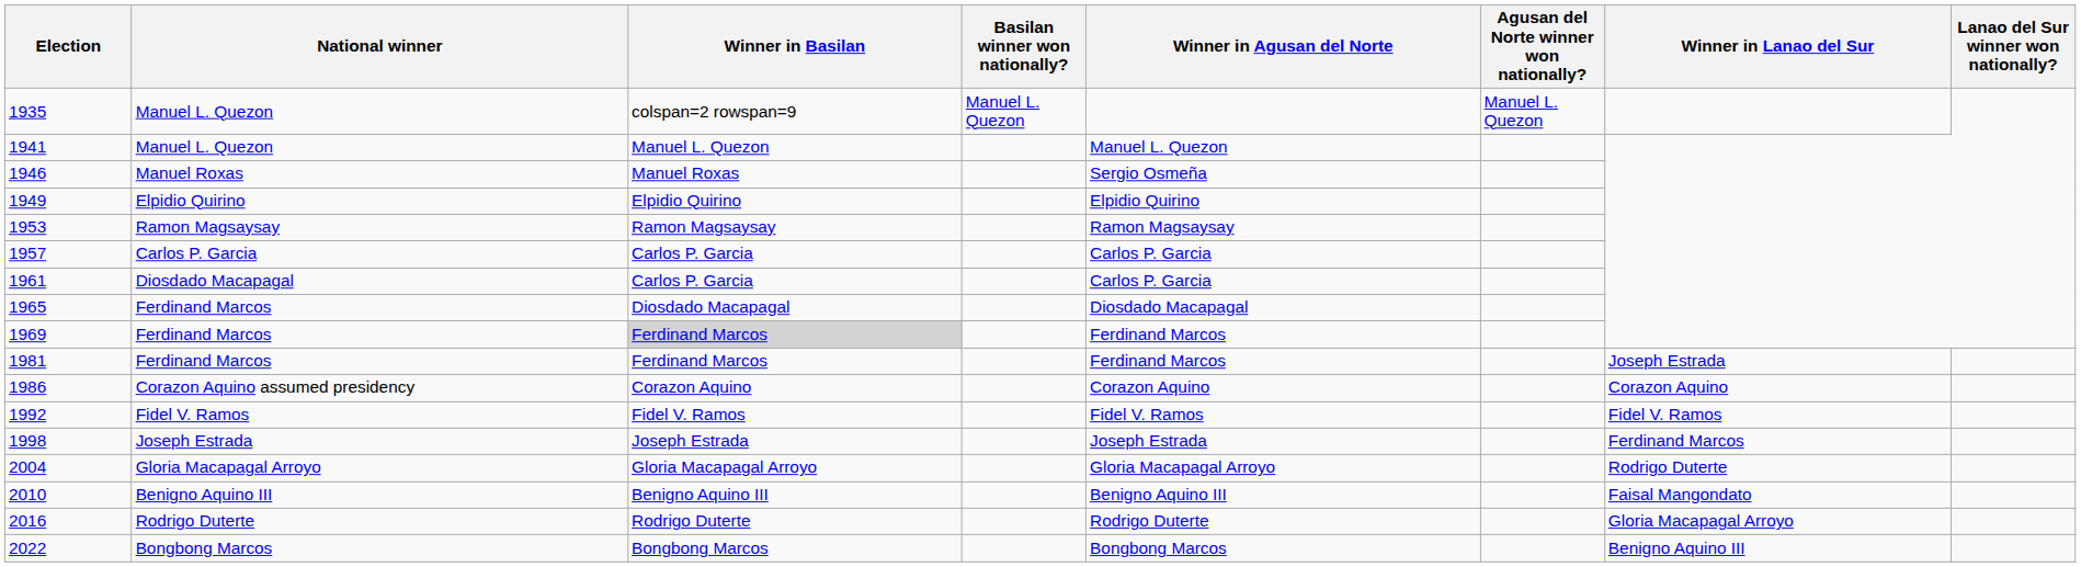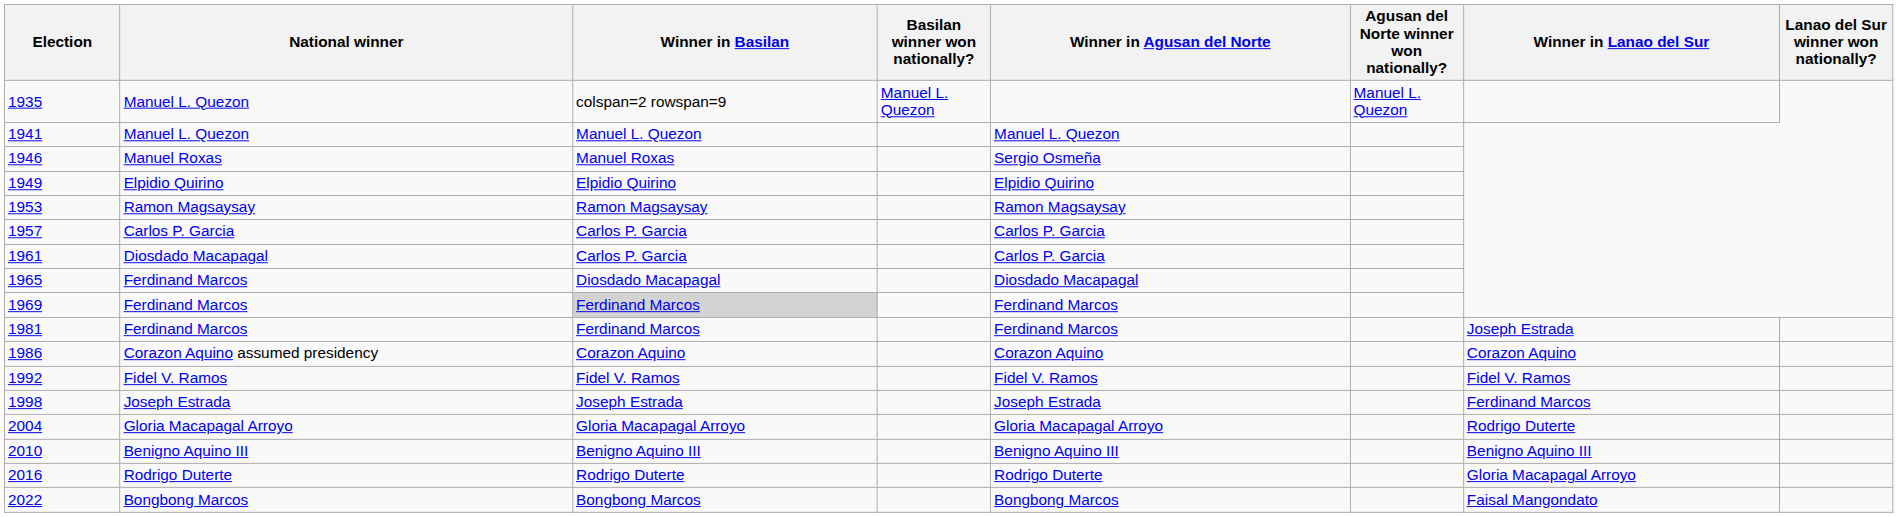2010 | Winner in Lanao del Sur: Faisal Mangondato -> Benigno Aquino III
2022 | Winner in Lanao del Sur: Benigno Aquino III -> Faisal Mangondato
